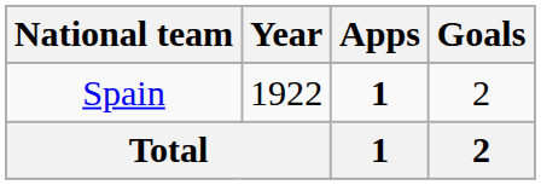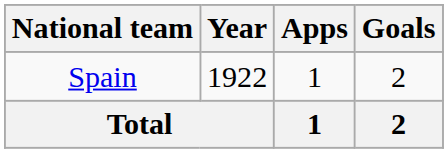Spain | Apps: bold -> normal
